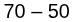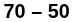row 1 | column 1: normal -> bold
